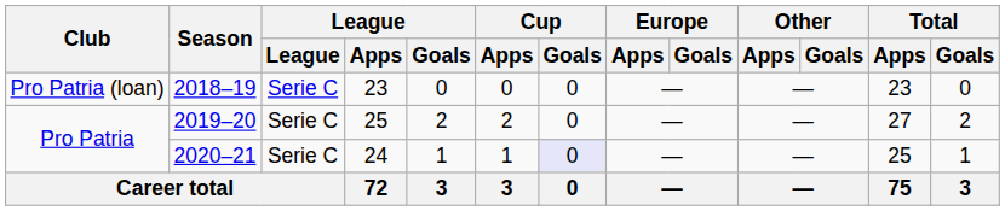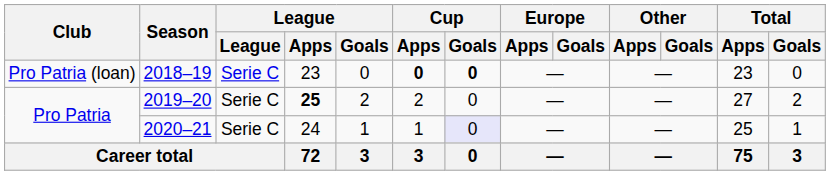2018–19 | Cup / Apps: normal -> bold
2018–19 | Cup / Goals: normal -> bold
2019–20 | League / Apps: normal -> bold
